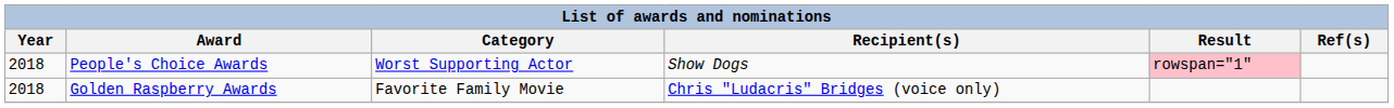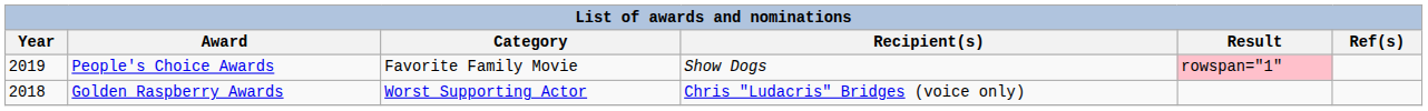People's Choice Awards | Year: 2018 -> 2019
People's Choice Awards | Category: Worst Supporting Actor -> Favorite Family Movie
Golden Raspberry Awards | Category: Favorite Family Movie -> Worst Supporting Actor
